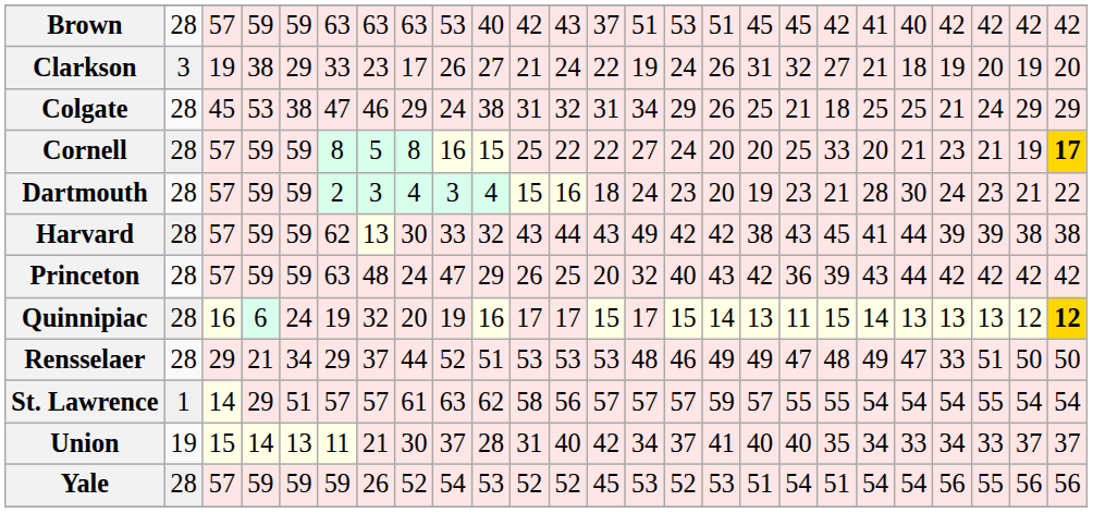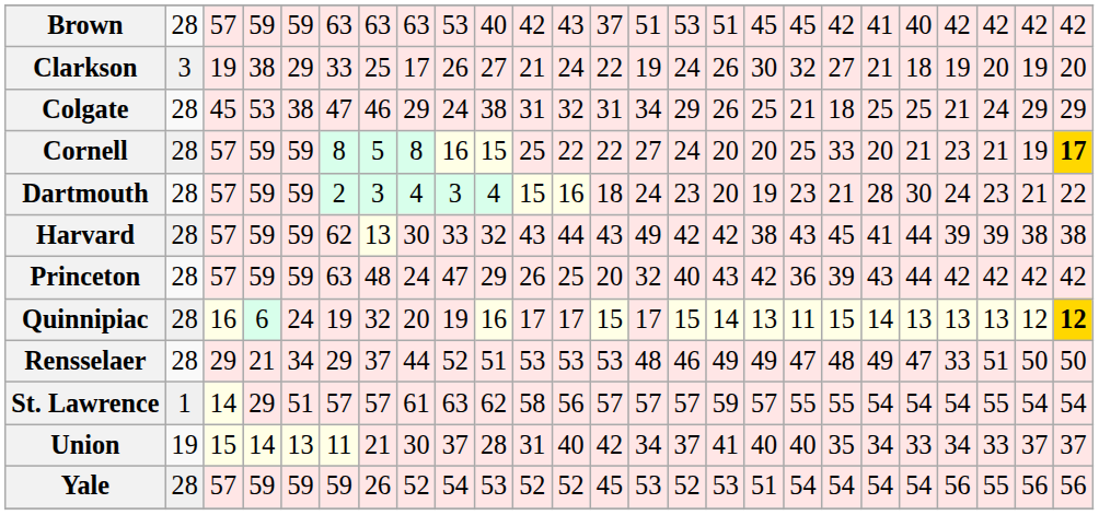Clarkson | column 7: 23 -> 25
Clarkson | column 17: 31 -> 30
Yale | column 19: 51 -> 54
